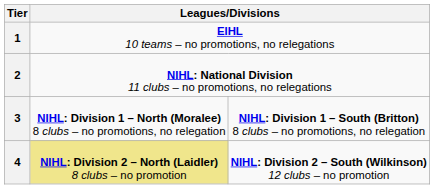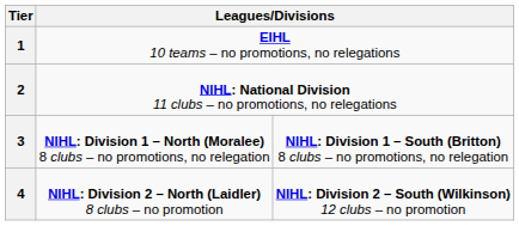4 | column 2: khaki background -> no background
